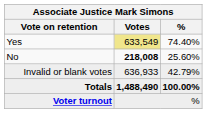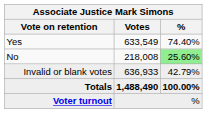Yes | Votes: khaki background -> no background
No | Votes: bold -> normal
No | %: no background -> lightgreen background
